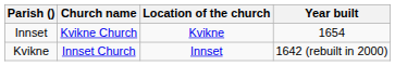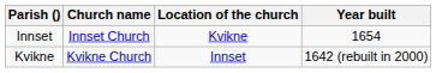row 2 | Church name: Kvikne Church -> Innset Church
row 3 | Church name: Innset Church -> Kvikne Church
